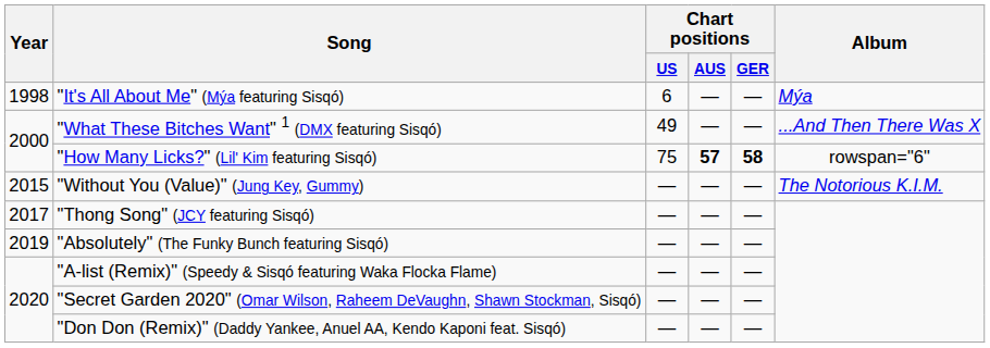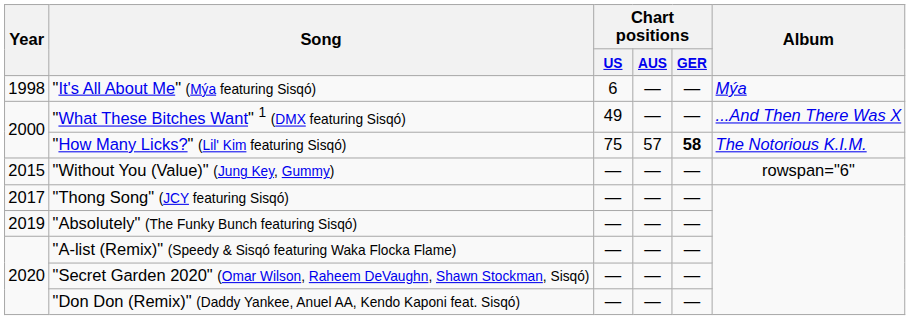"How Many Licks?" (Lil' Kim featuring Sisqó) | Chart positions / AUS: bold -> normal
"How Many Licks?" (Lil' Kim featuring Sisqó) | Album: rowspan="6" -> The Notorious K.I.M.
"Without You (Value)" (Jung Key, Gummy) | Album: The Notorious K.I.M. -> rowspan="6"
